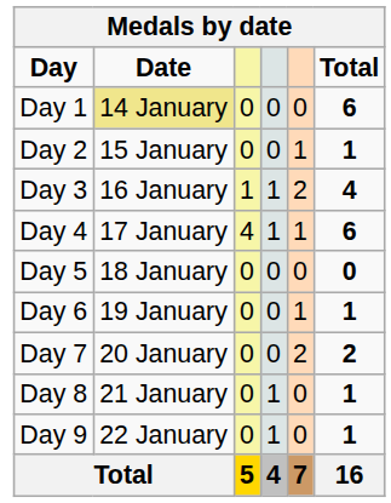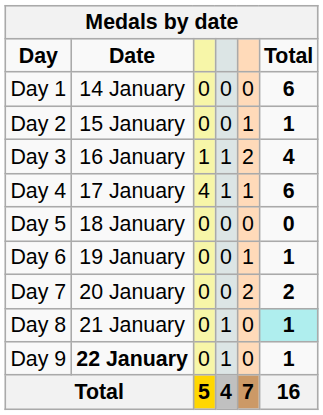Day 1 | Date: khaki background -> no background
Day 8 | Total: no background -> paleturquoise background
Day 9 | Date: normal -> bold
